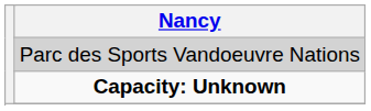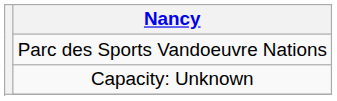Parc des Sports Vandoeuvre Nations | Nancy: lightgrey background -> no background
Capacity: Unknown | Nancy: bold -> normal
